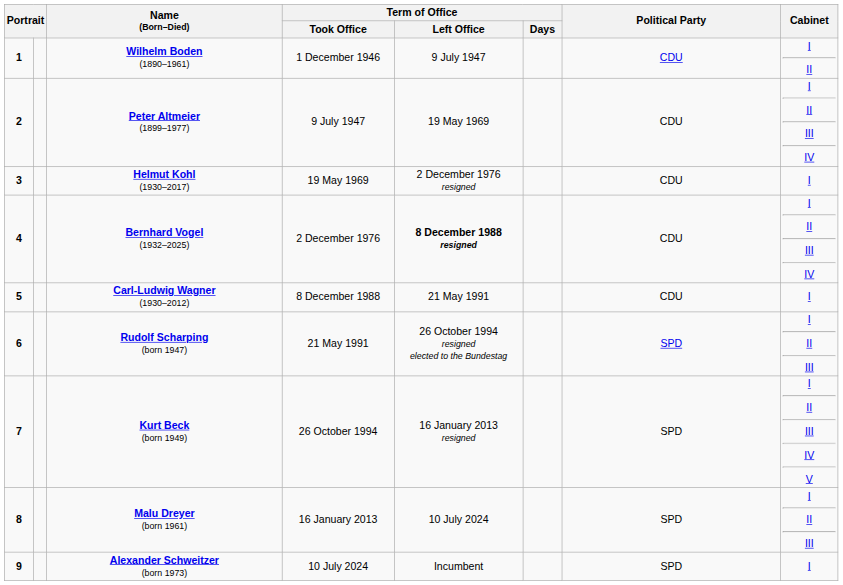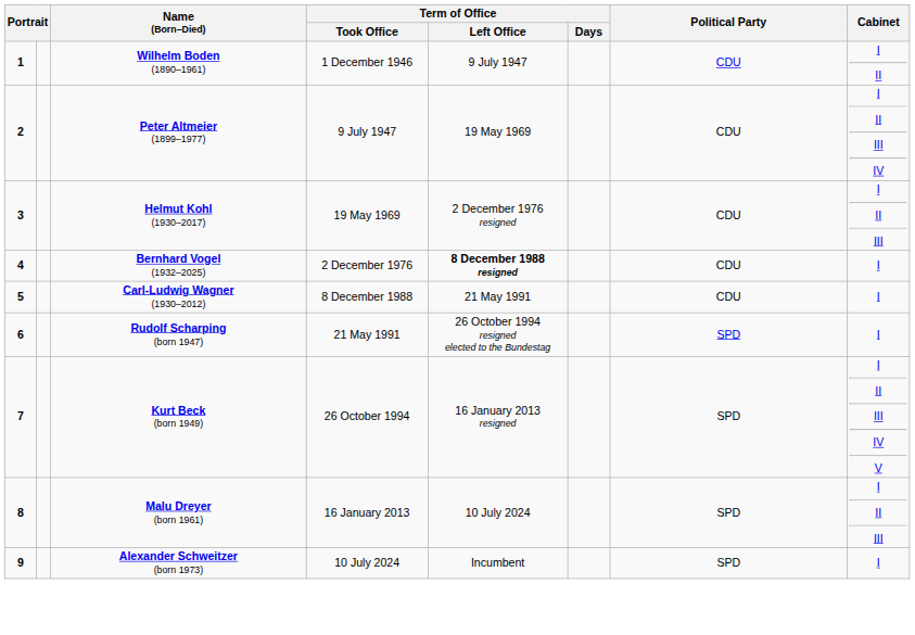Helmut Kohl (1930–2017) | Cabinet: I -> I II III
Bernhard Vogel (1932–2025) | Cabinet: I II III IV -> I
Rudolf Scharping (born 1947) | Cabinet: I II III -> I
